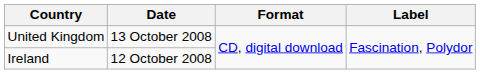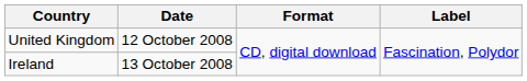United Kingdom | Date: 13 October 2008 -> 12 October 2008
Ireland | Date: 12 October 2008 -> 13 October 2008
